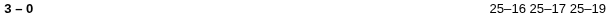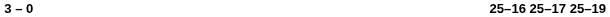row 1 | column 2: normal -> bold
